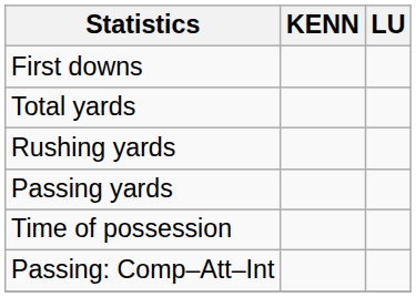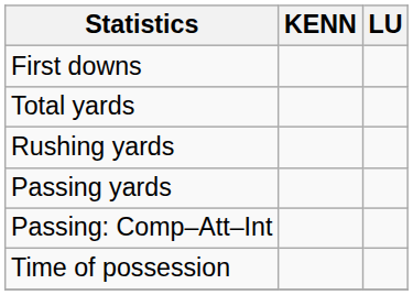rows swapped: Passing: Comp–Att–Int <-> Time of possession
